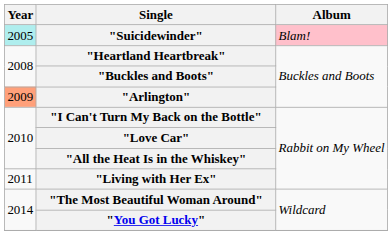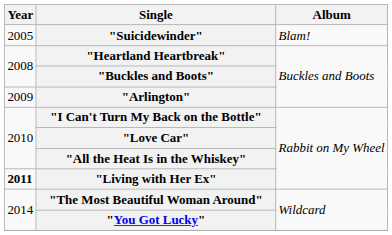"Suicidewinder" | Year: paleturquoise background -> no background
"Suicidewinder" | Album: pink background -> no background
"Arlington" | Year: lightsalmon background -> no background
"Living with Her Ex" | Year: normal -> bold
